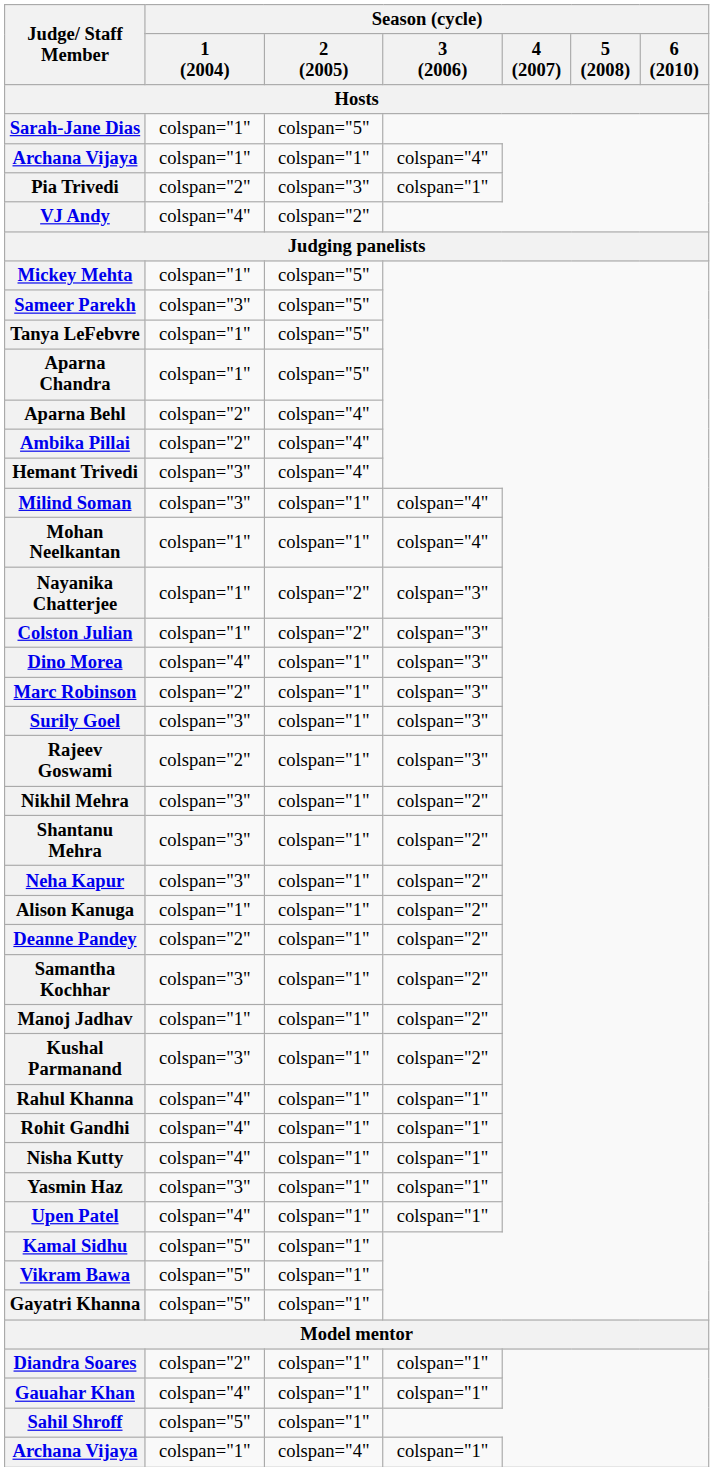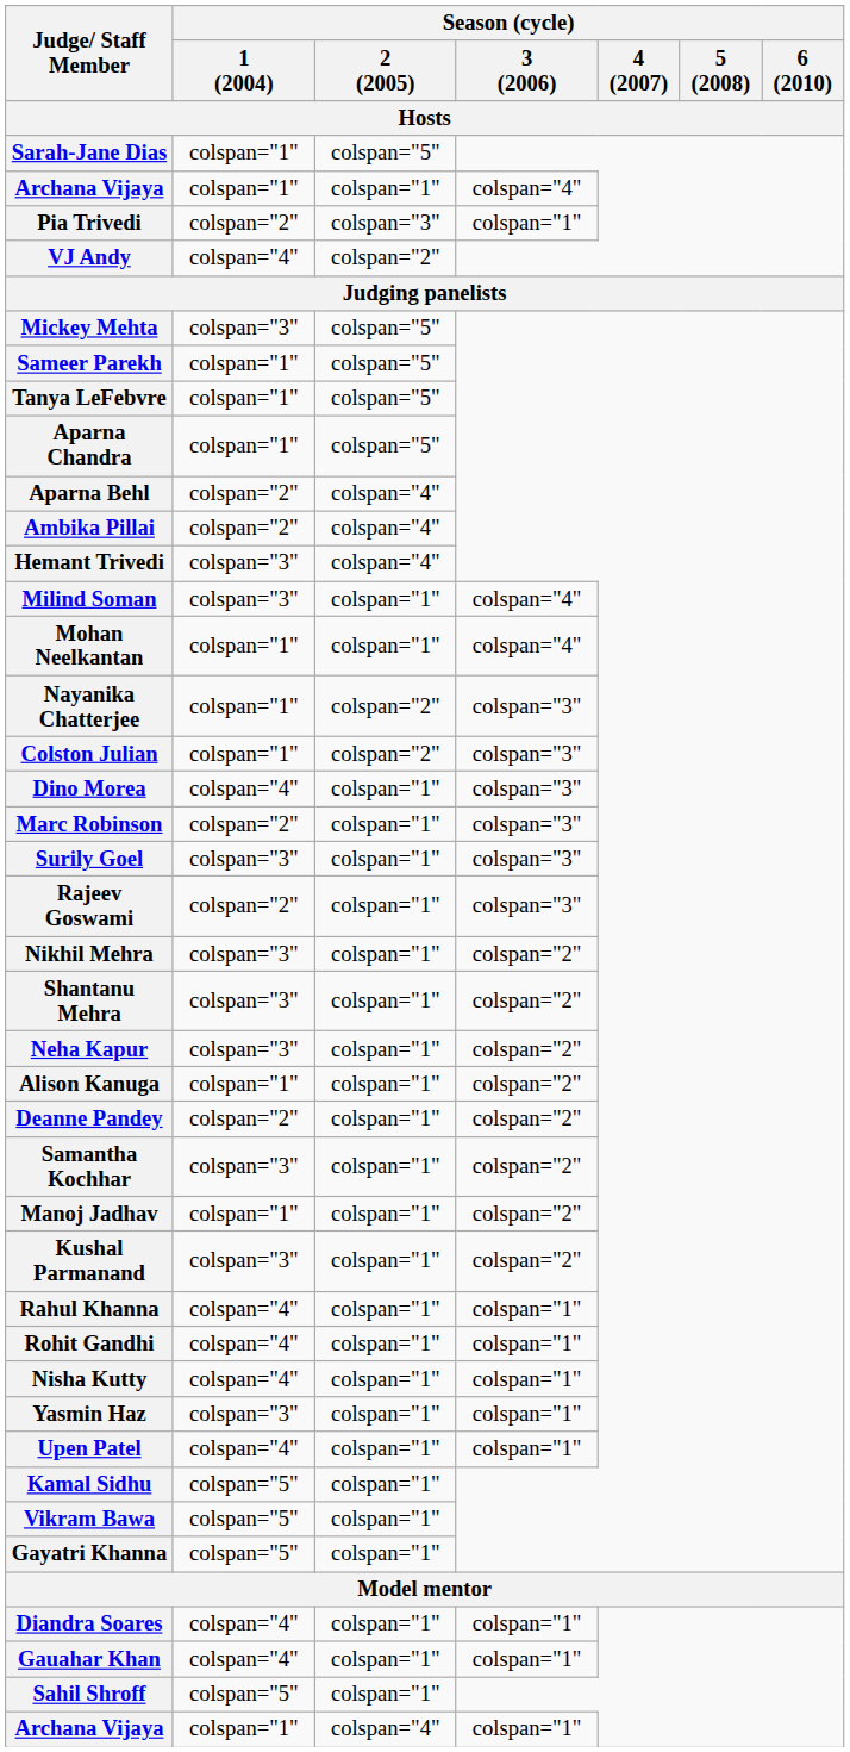Mickey Mehta | Season (cycle) / 1 (2004): colspan="1" -> colspan="3"
Sameer Parekh | Season (cycle) / 1 (2004): colspan="3" -> colspan="1"
Diandra Soares | Season (cycle) / 1 (2004): colspan="2" -> colspan="4"
